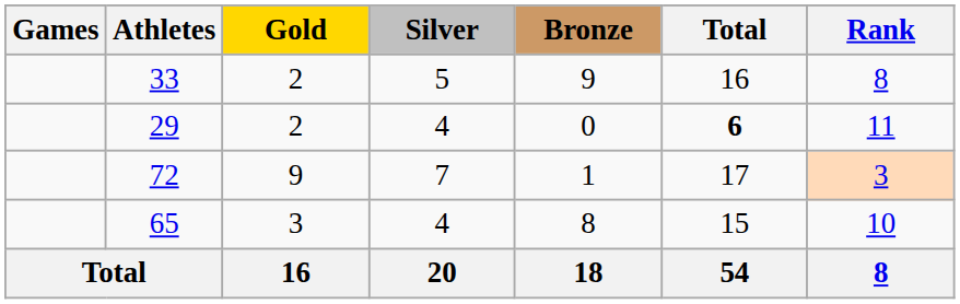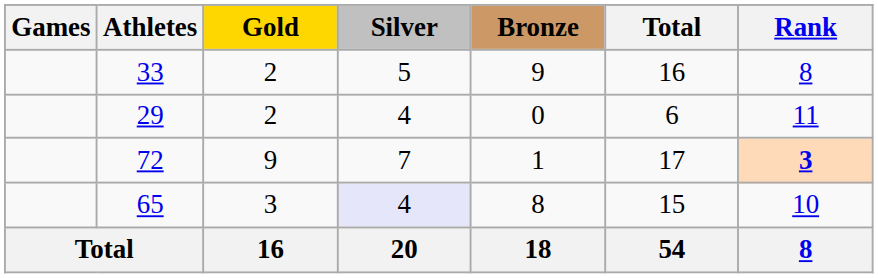29 | Total: bold -> normal
72 | Rank: normal -> bold
65 | Silver: no background -> lavender background
